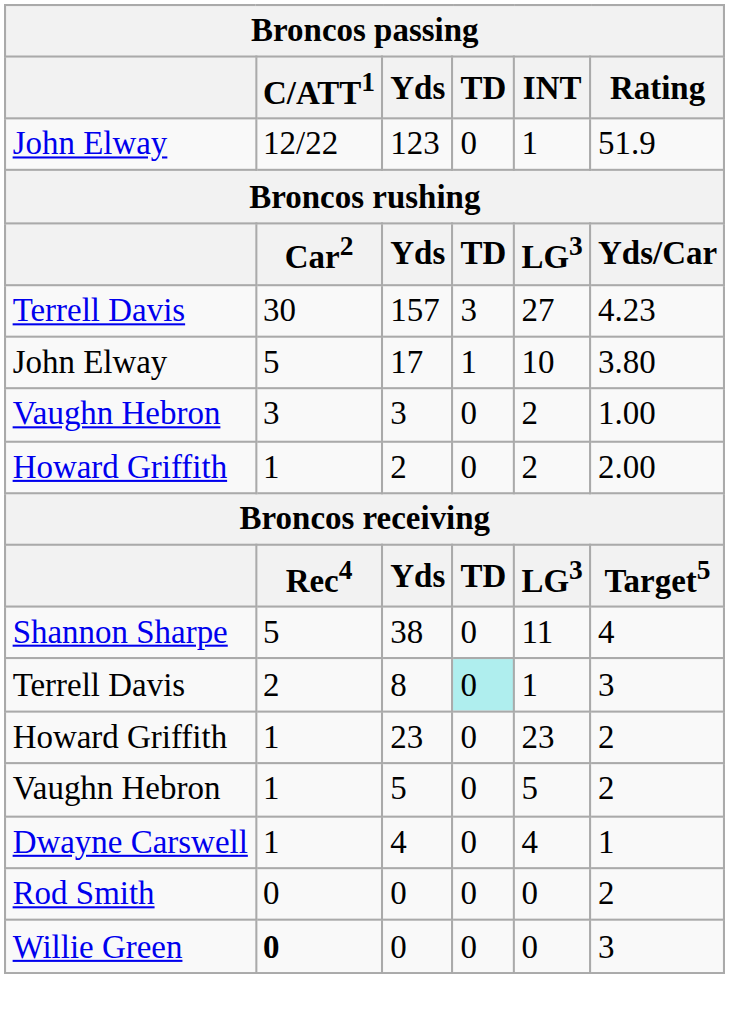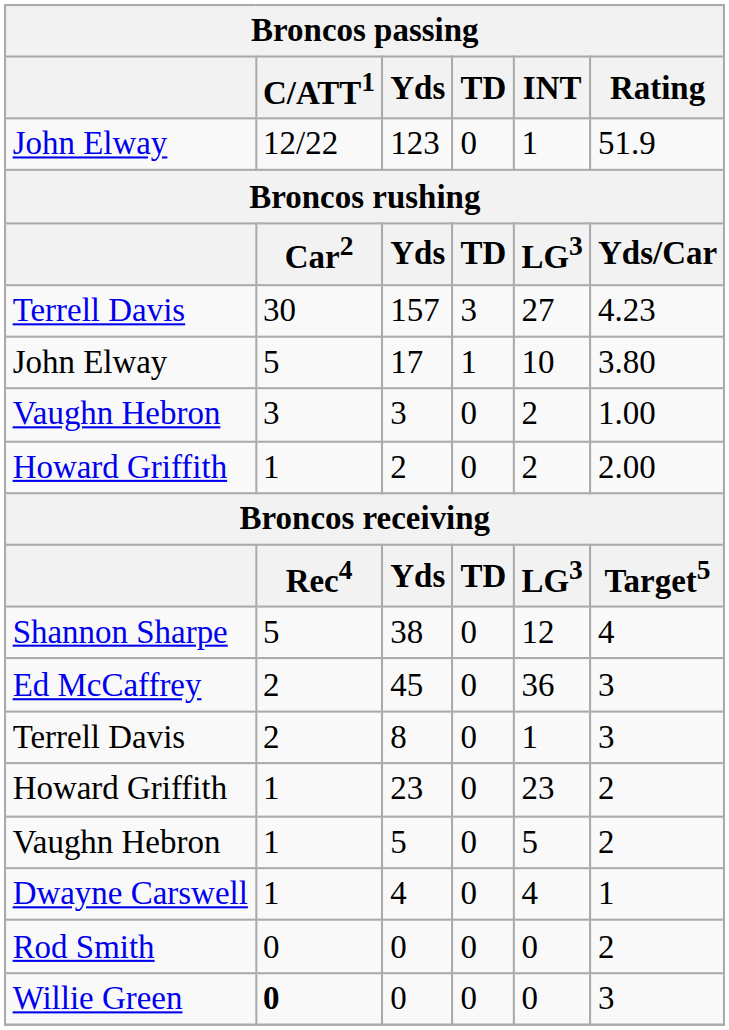38 | INT: 11 -> 12
+ row: Ed McCaffrey | 2 | 45 | 0 | 36 | 3
8 | TD: paleturquoise background -> no background
